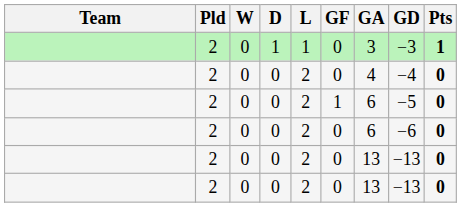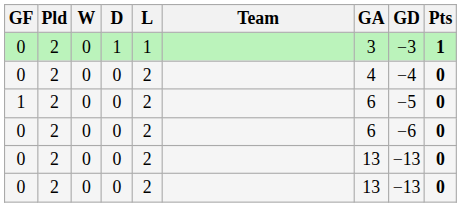columns swapped: Team <-> GF
